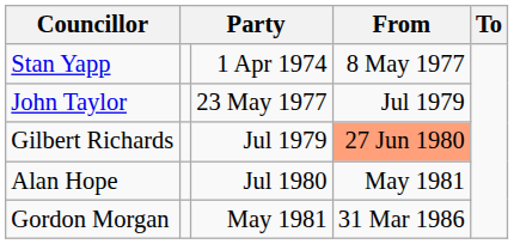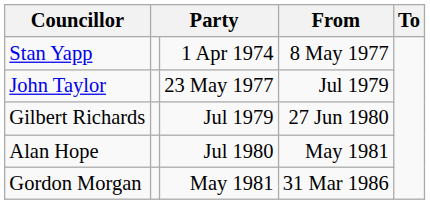Gilbert Richards | From: lightsalmon background -> no background
